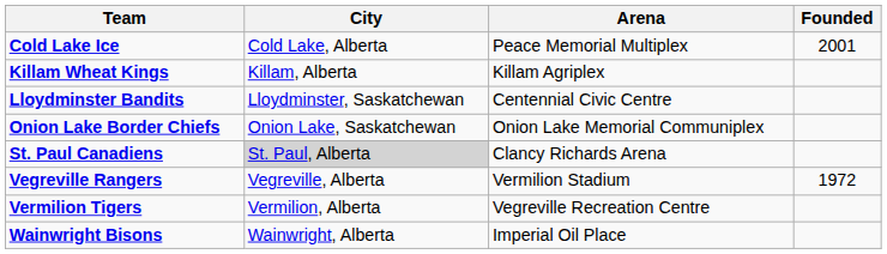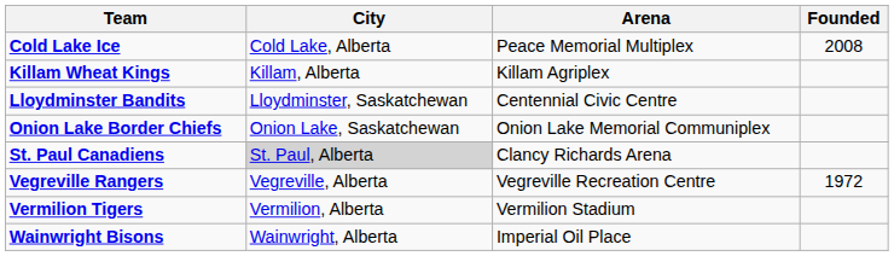Cold Lake Ice | Founded: 2001 -> 2008
Vegreville Rangers | Arena: Vermilion Stadium -> Vegreville Recreation Centre
Vermilion Tigers | Arena: Vegreville Recreation Centre -> Vermilion Stadium
